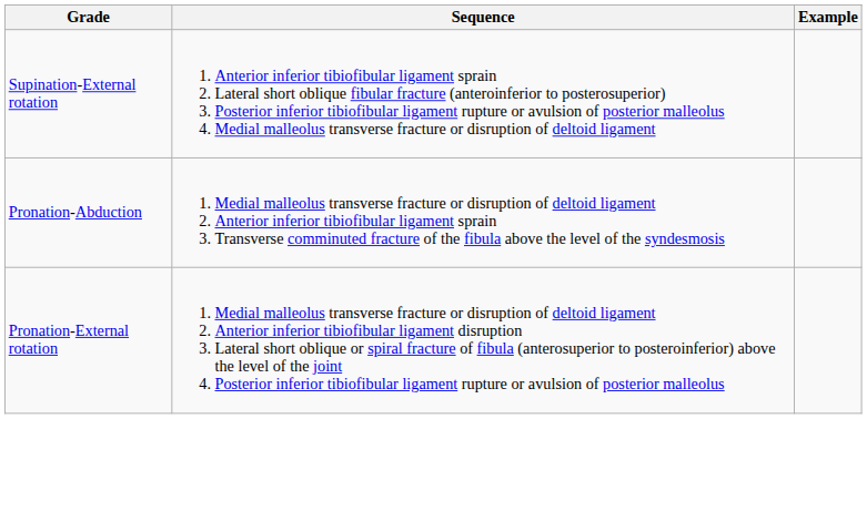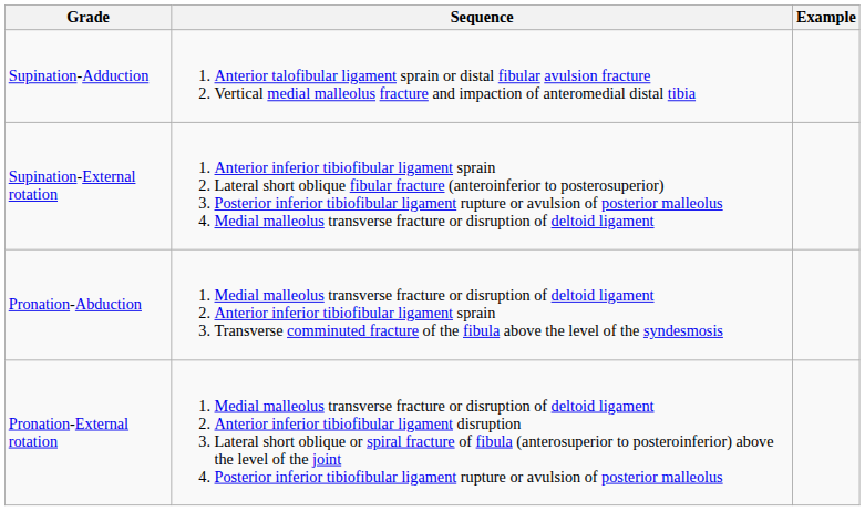+ row: Supination-Adduction | Anterior talofibular ligament sprain or distal fibular avulsion fracture Vertical medial malleolus fracture and impaction of anteromedial distal tibia
